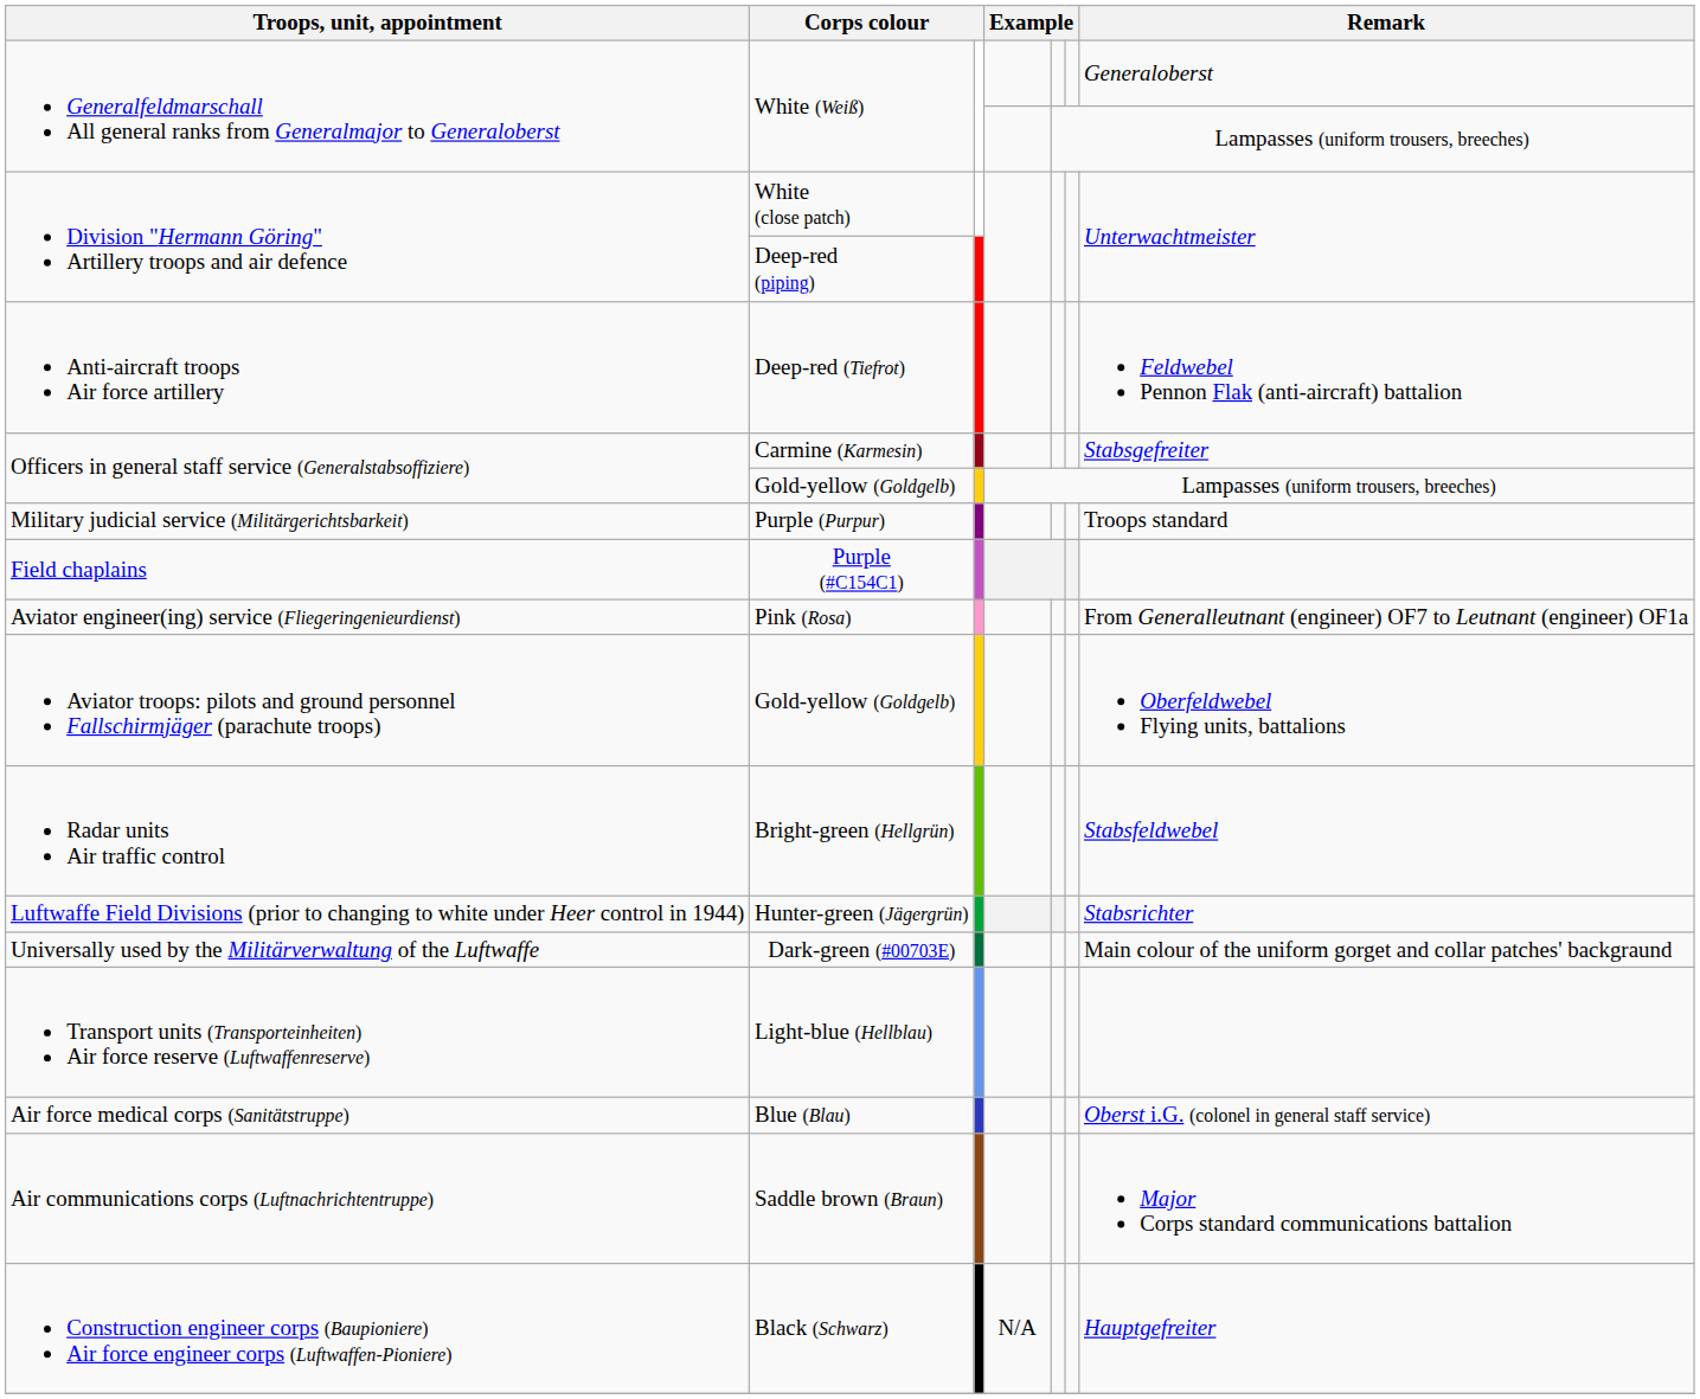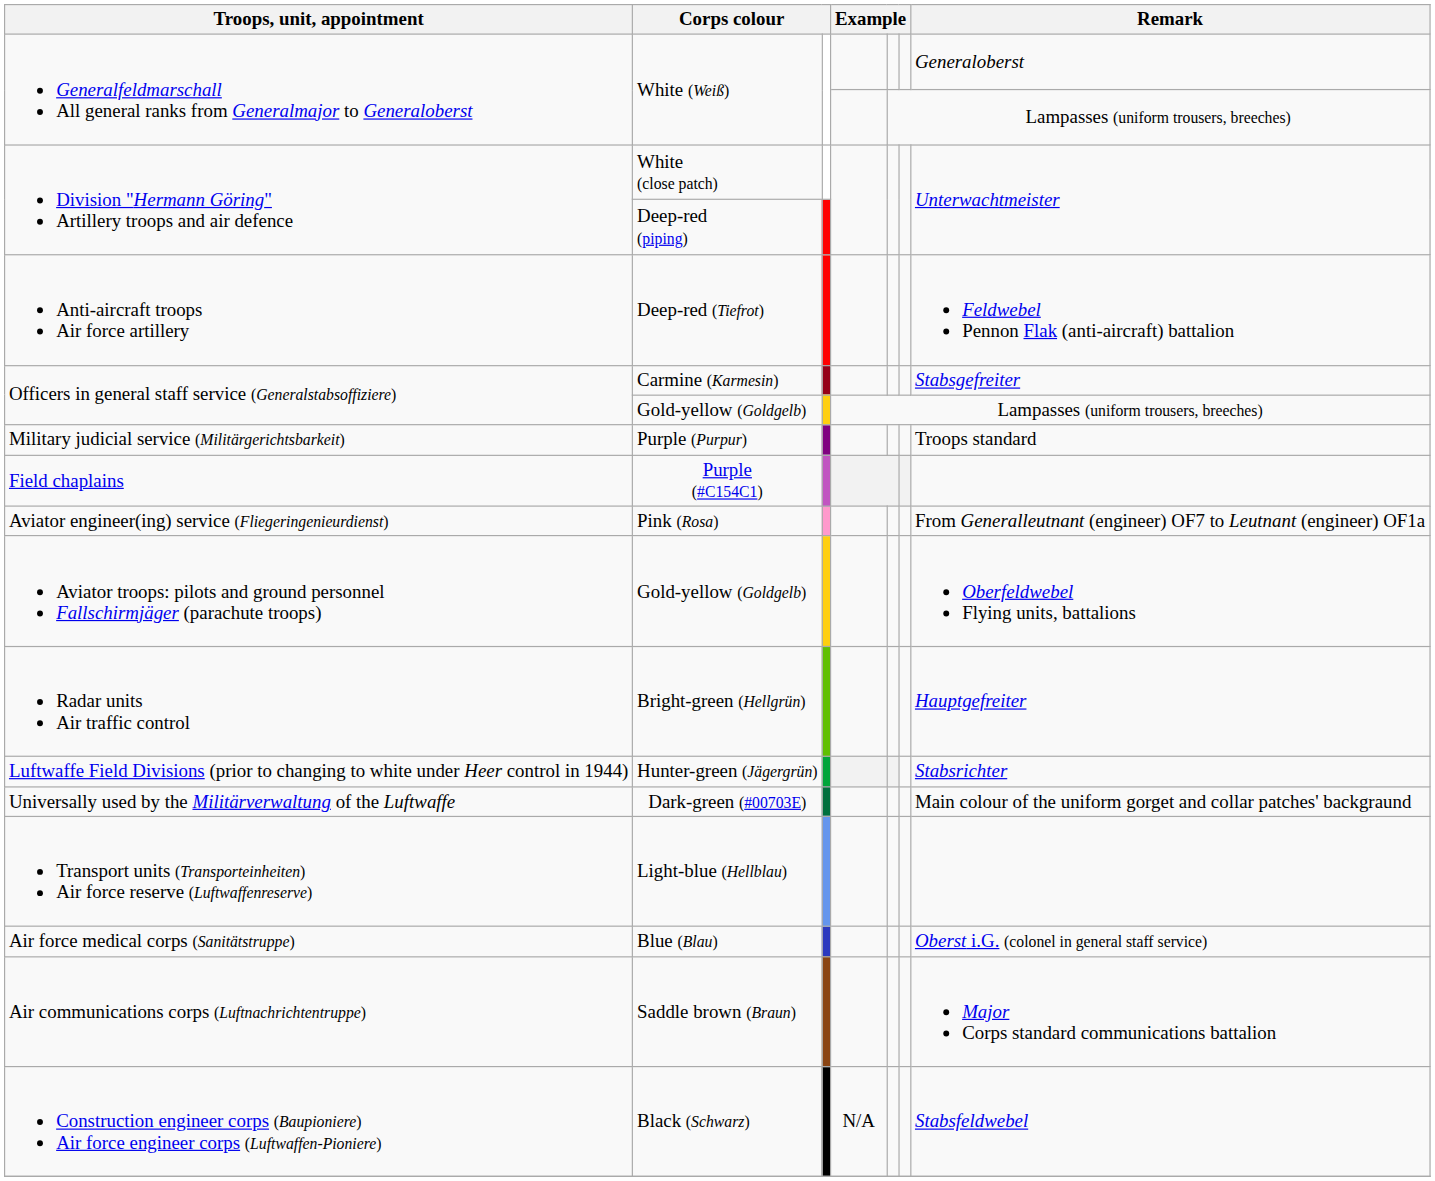Bright-green (Hellgrün) | Remark: Stabsfeldwebel -> Hauptgefreiter
Black (Schwarz) | Remark: Hauptgefreiter -> Stabsfeldwebel
